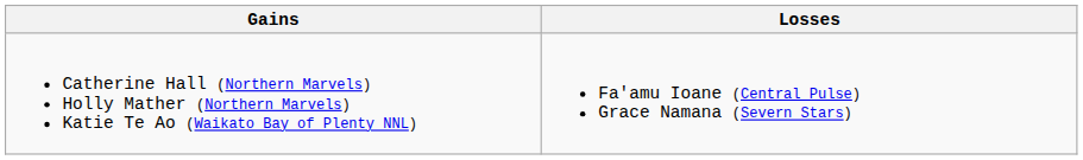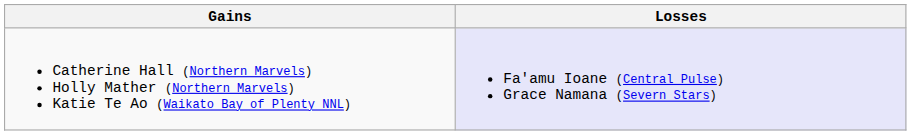row 2 | Losses: no background -> lavender background
